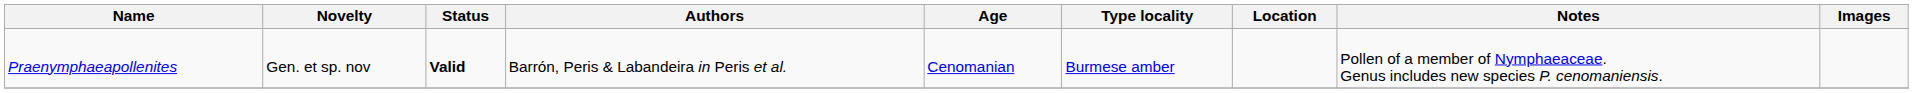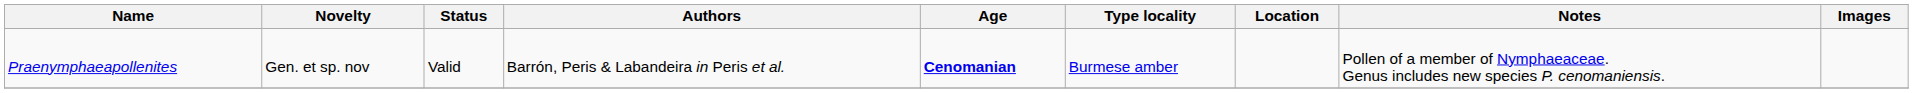Praenymphaeapollenites | Status: bold -> normal
Praenymphaeapollenites | Age: normal -> bold
